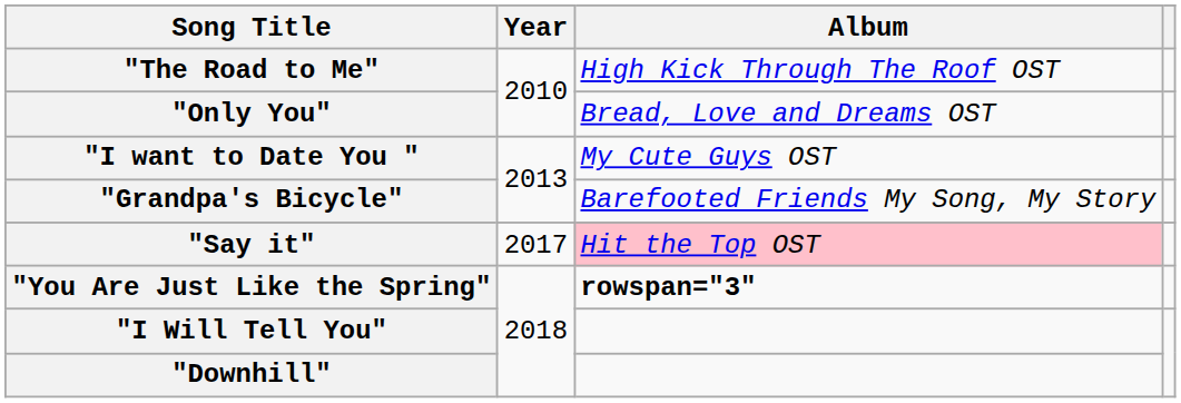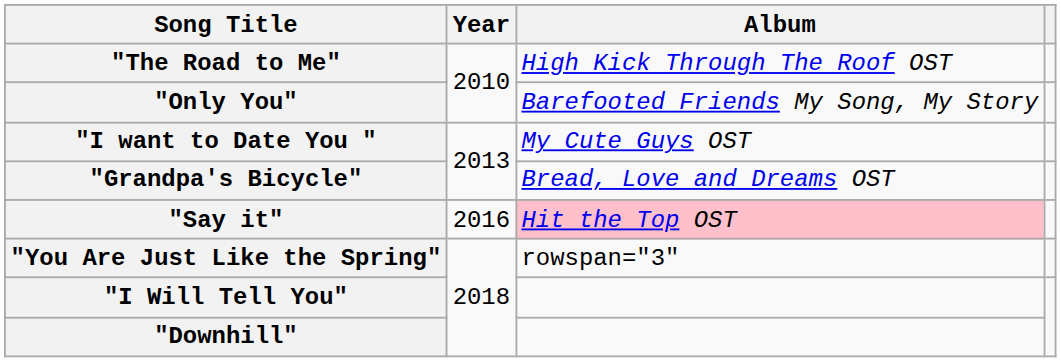"Only You" | Album: Bread, Love and Dreams OST -> Barefooted Friends My Song, My Story
"Grandpa's Bicycle" | Album: Barefooted Friends My Song, My Story -> Bread, Love and Dreams OST
"Say it" | Year: 2017 -> 2016
"You Are Just Like the Spring" | Album: bold -> normal
